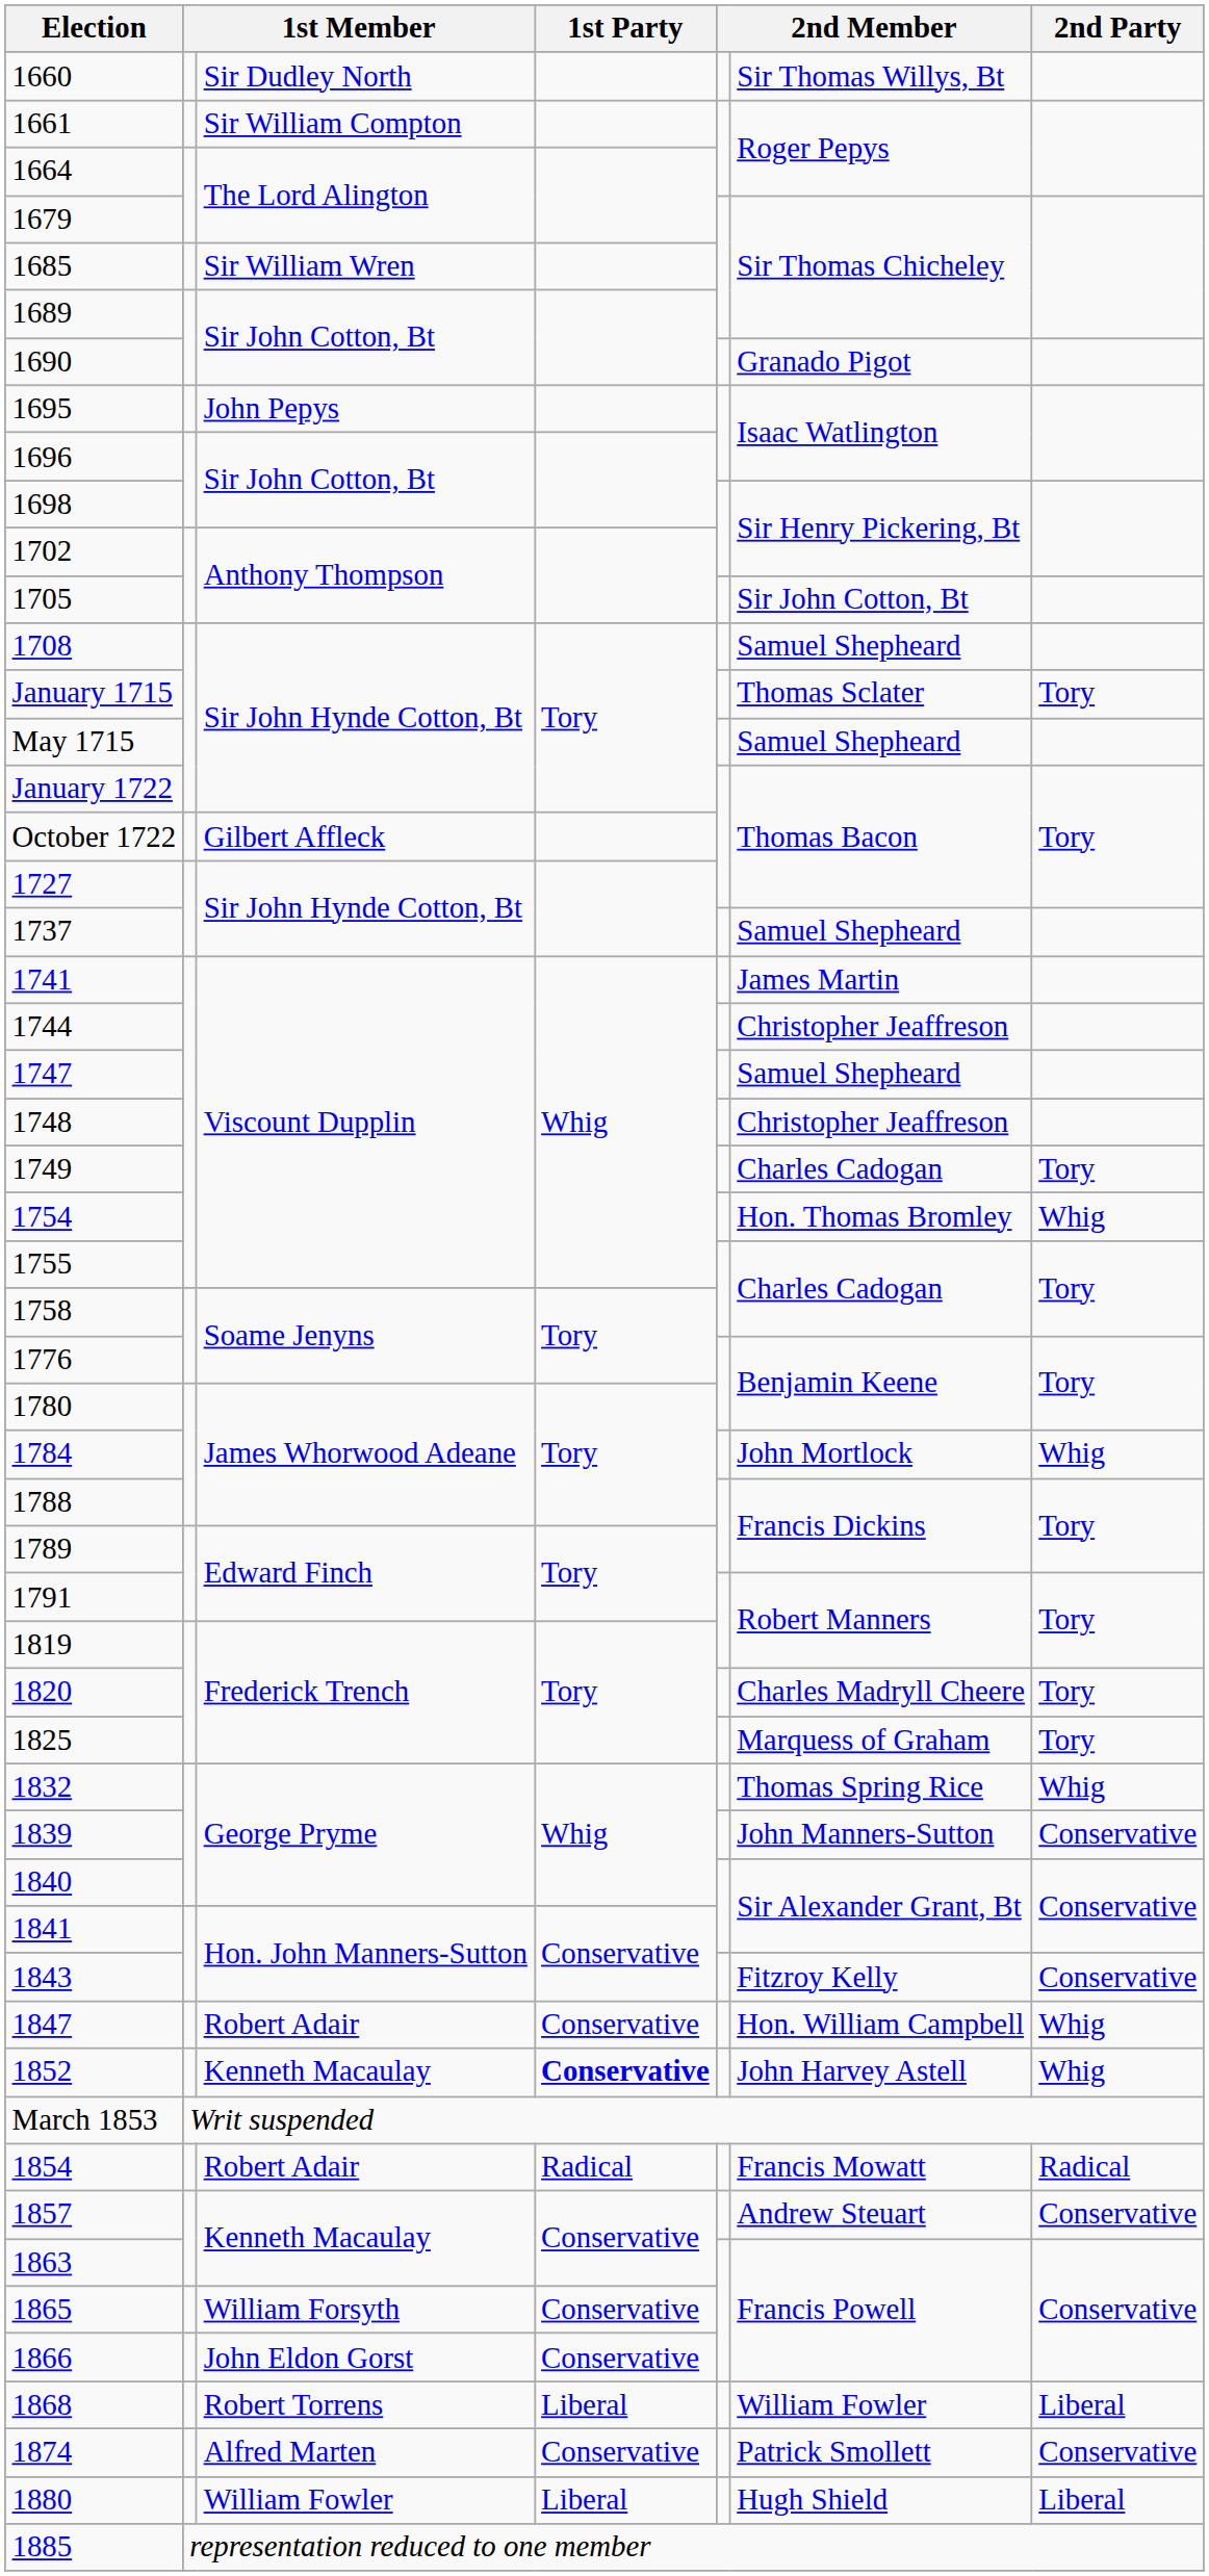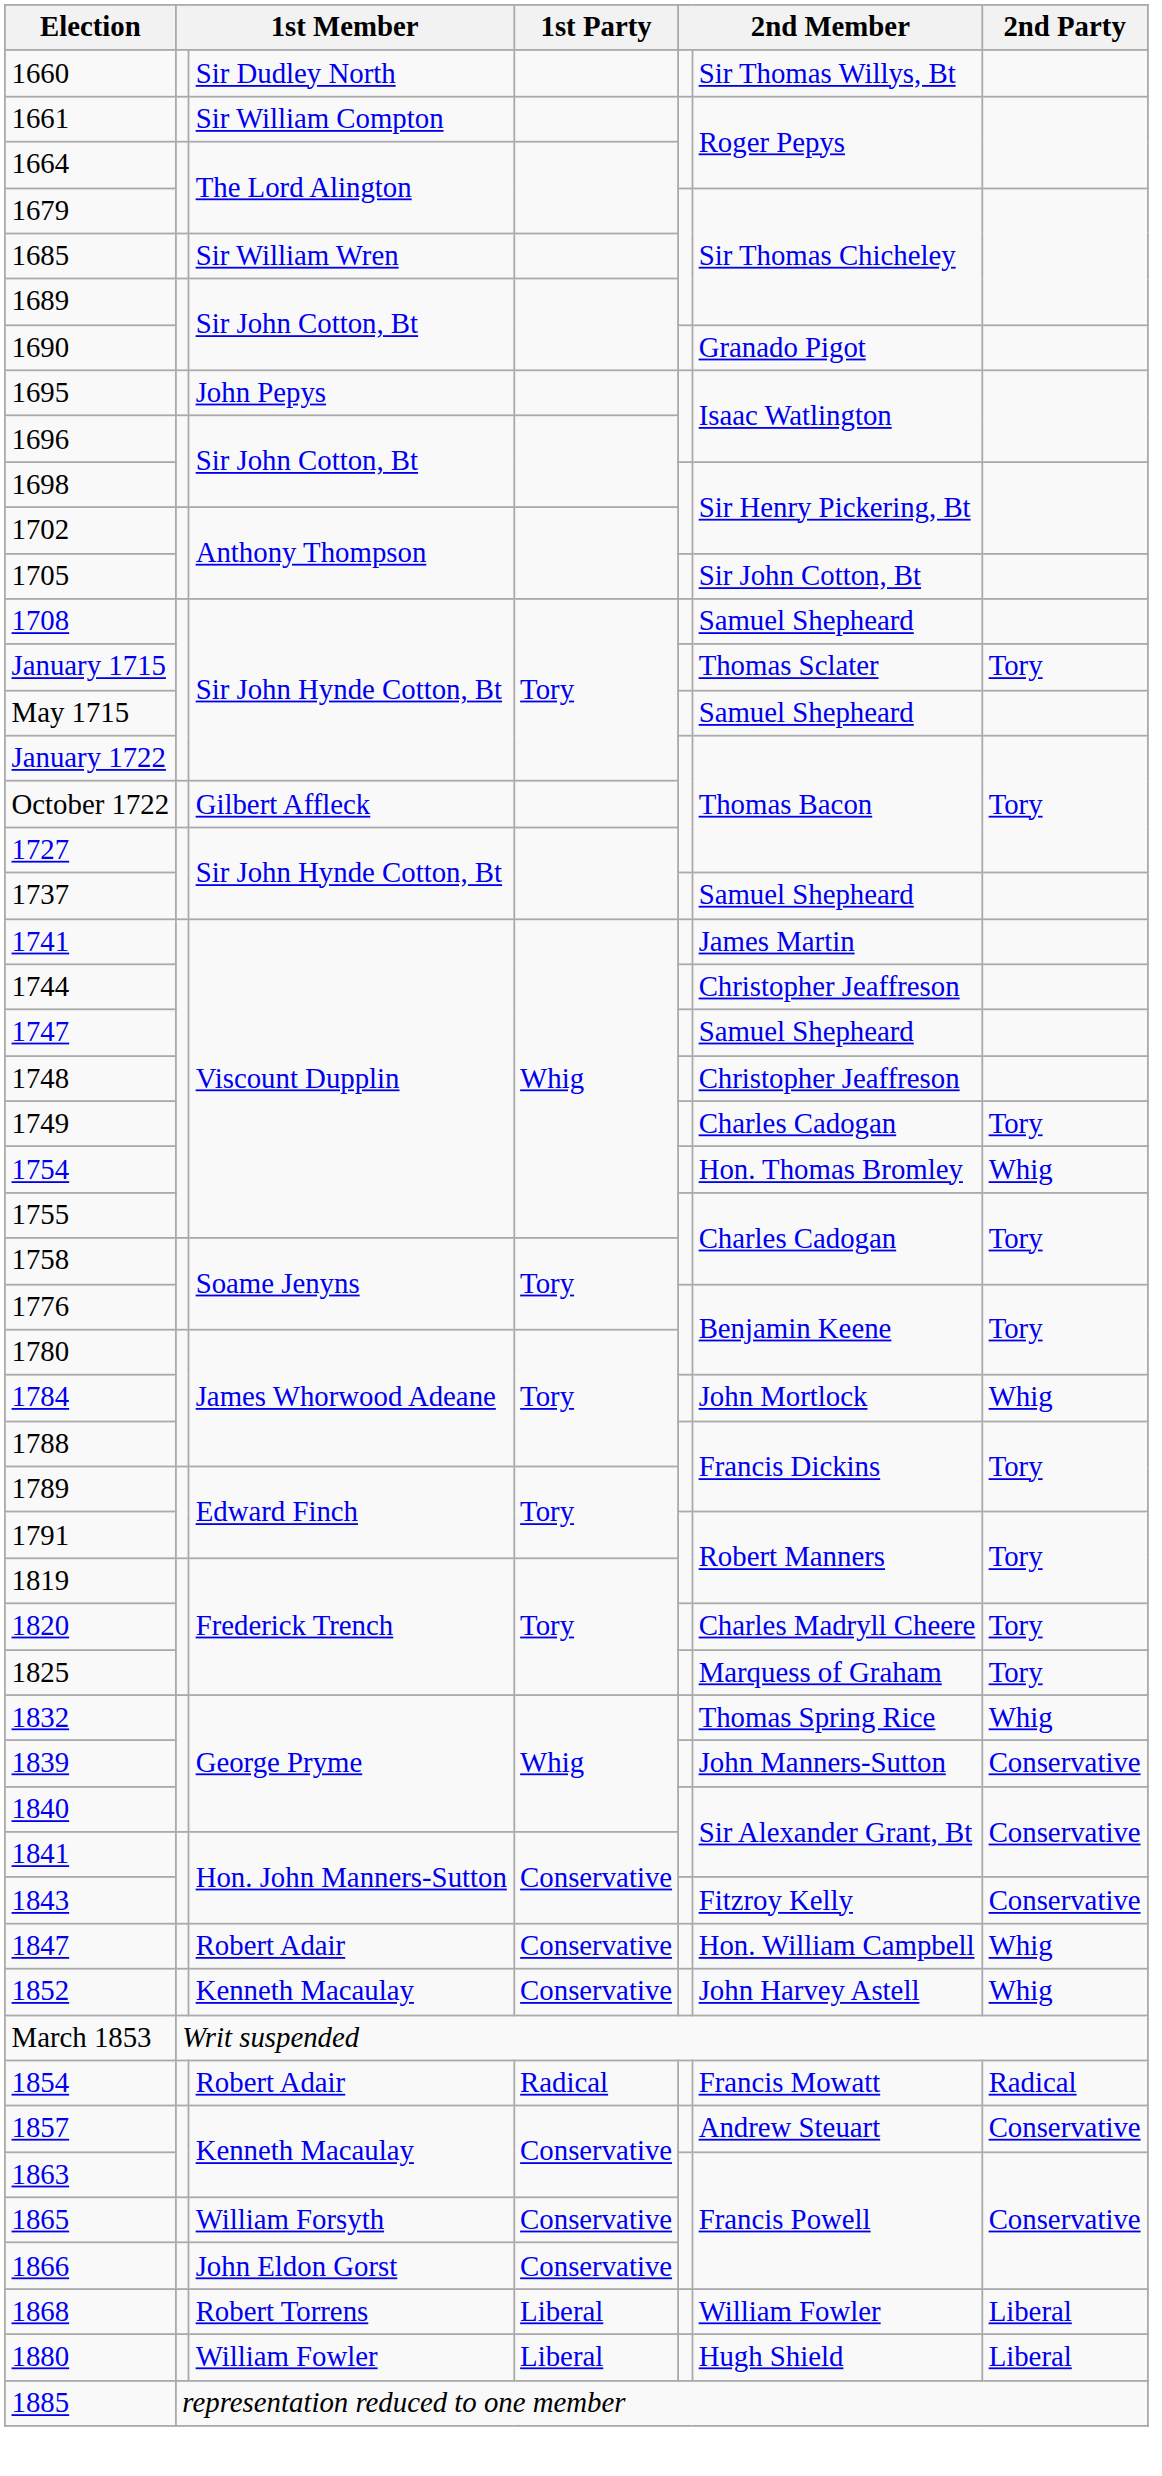1852 | 1st Party: bold -> normal
- row: 1874 | Alfred Marten | Conservative | Patrick Smollett | Conservative
